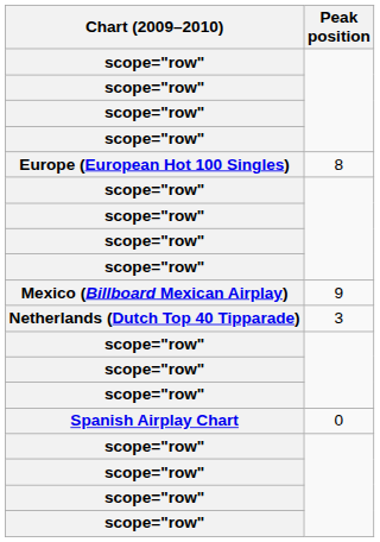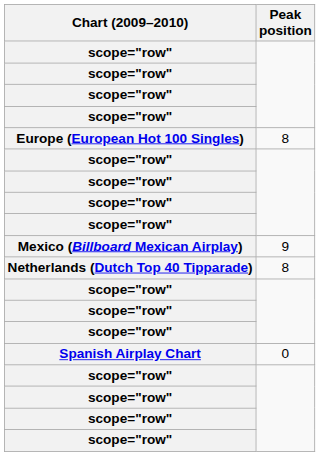Netherlands (Dutch Top 40 Tipparade) | Peak position: 3 -> 8
